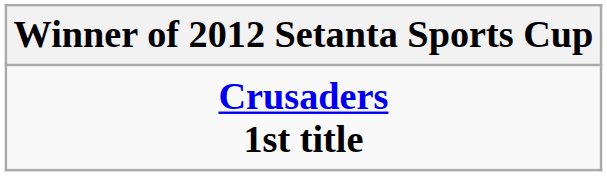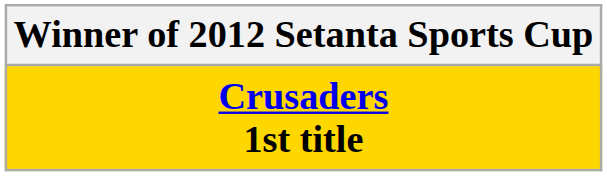row 2 | column 1: no background -> gold background
